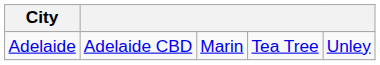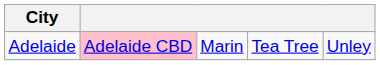Adelaide | column 2: no background -> pink background
